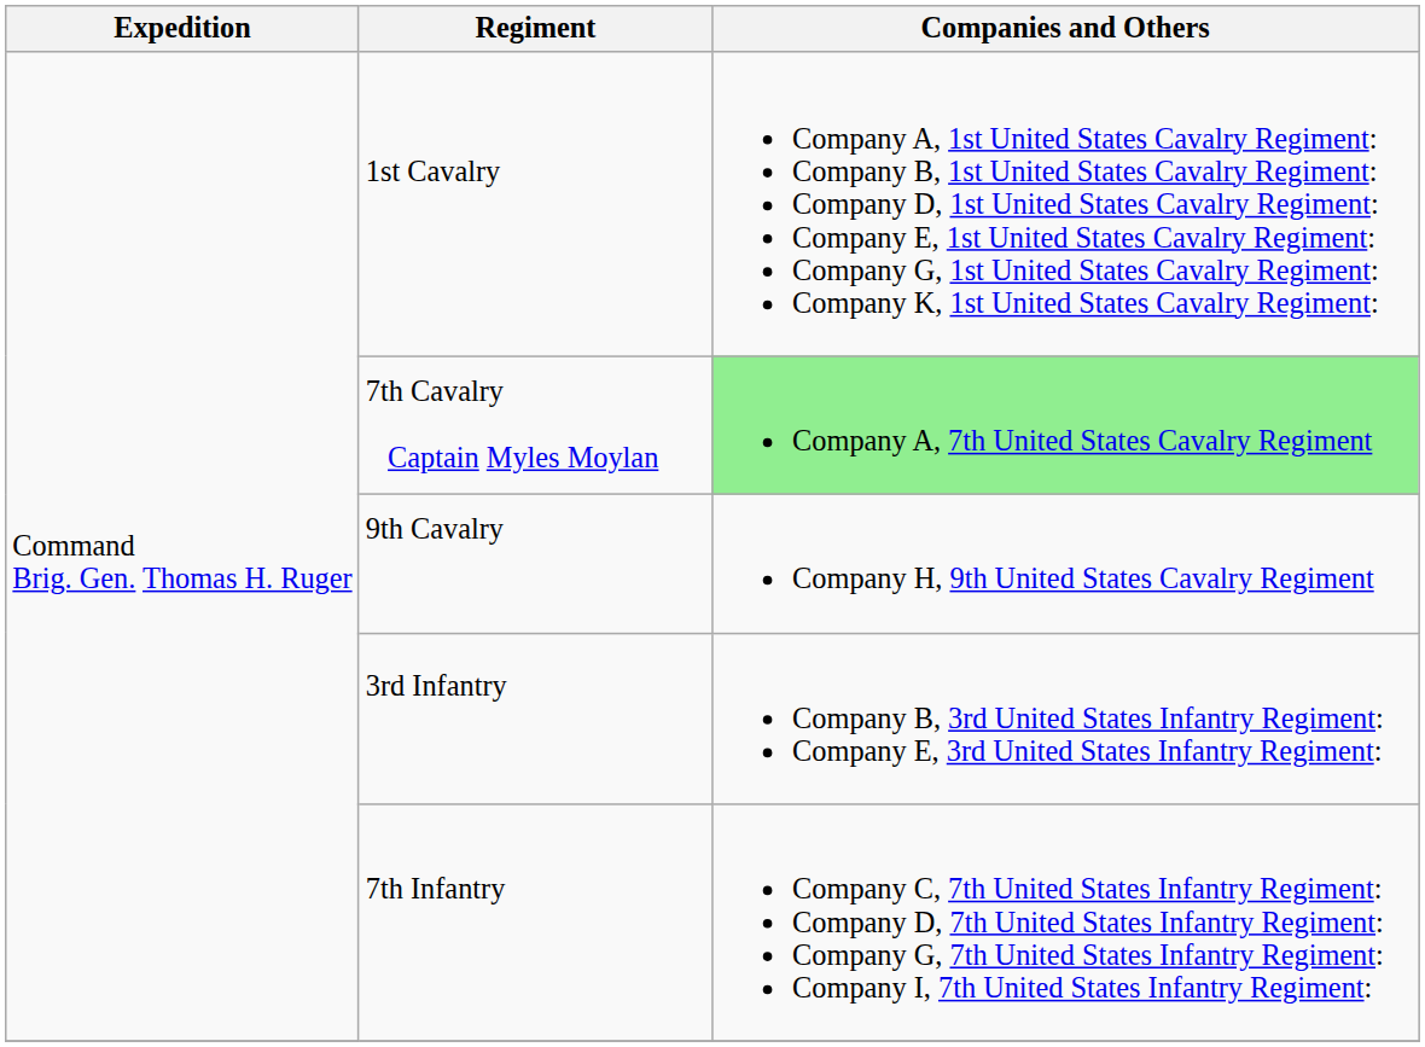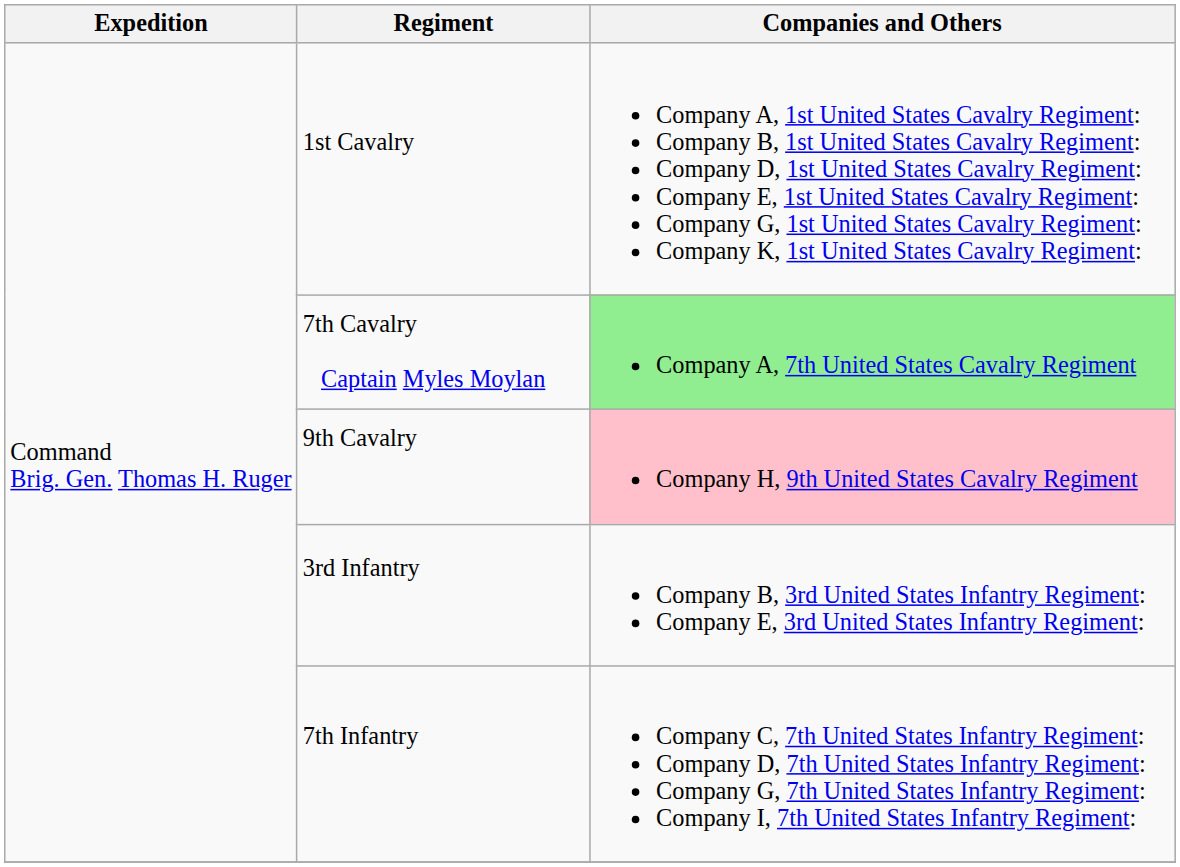9th Cavalry | Companies and Others: no background -> pink background
